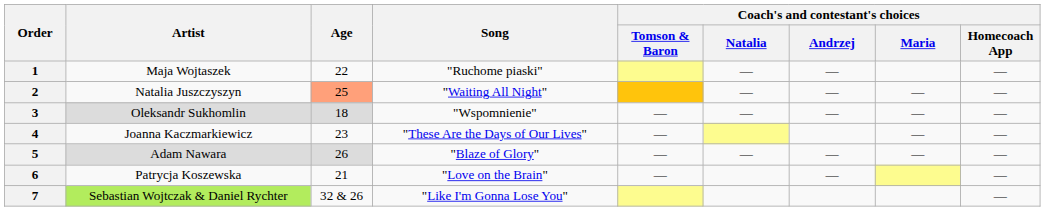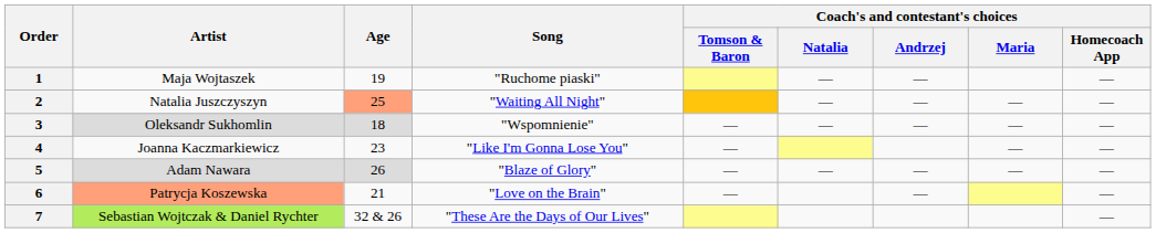1 | Age: 22 -> 19
4 | Song: "These Are the Days of Our Lives" -> "Like I'm Gonna Lose You"
6 | Artist: no background -> lightsalmon background
7 | Song: "Like I'm Gonna Lose You" -> "These Are the Days of Our Lives"
